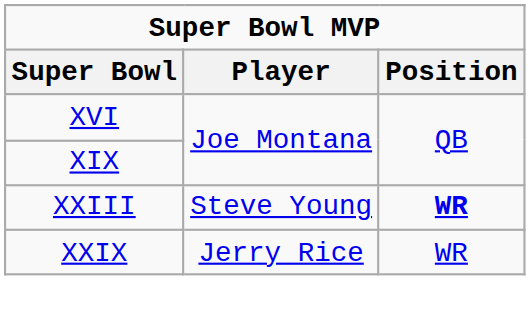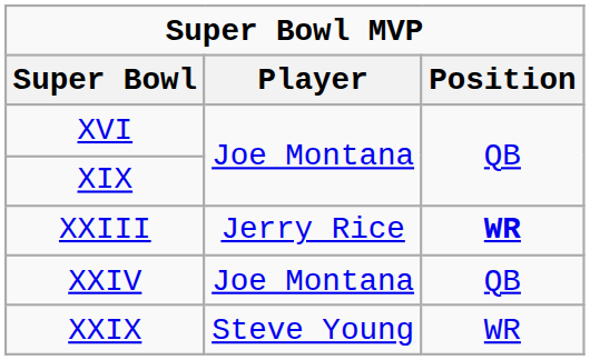XXIII | Player: Steve Young -> Jerry Rice
+ row: XXIV | Joe Montana | QB
XXIX | Player: Jerry Rice -> Steve Young
